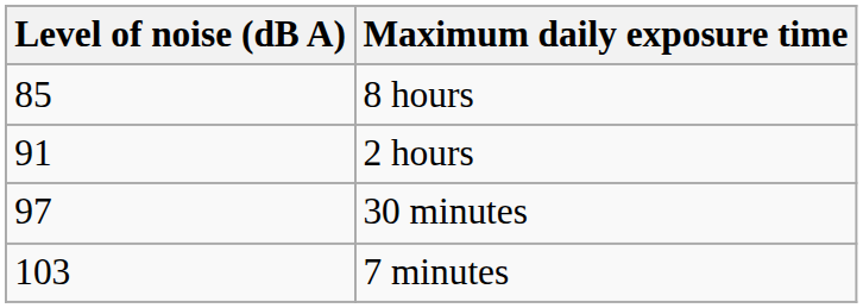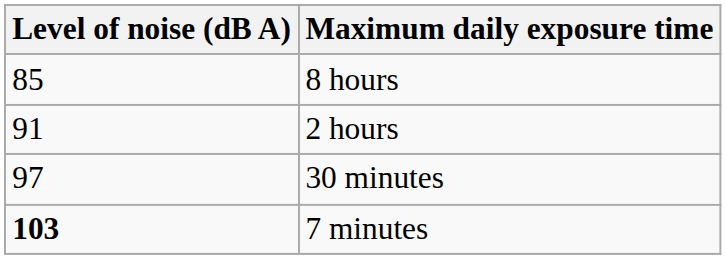7 minutes | Level of noise (dB A): normal -> bold
